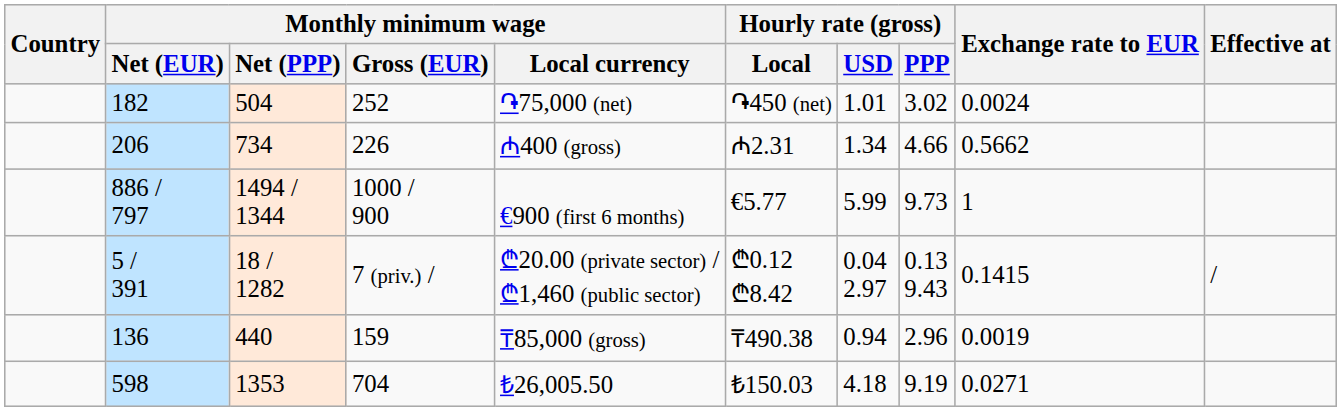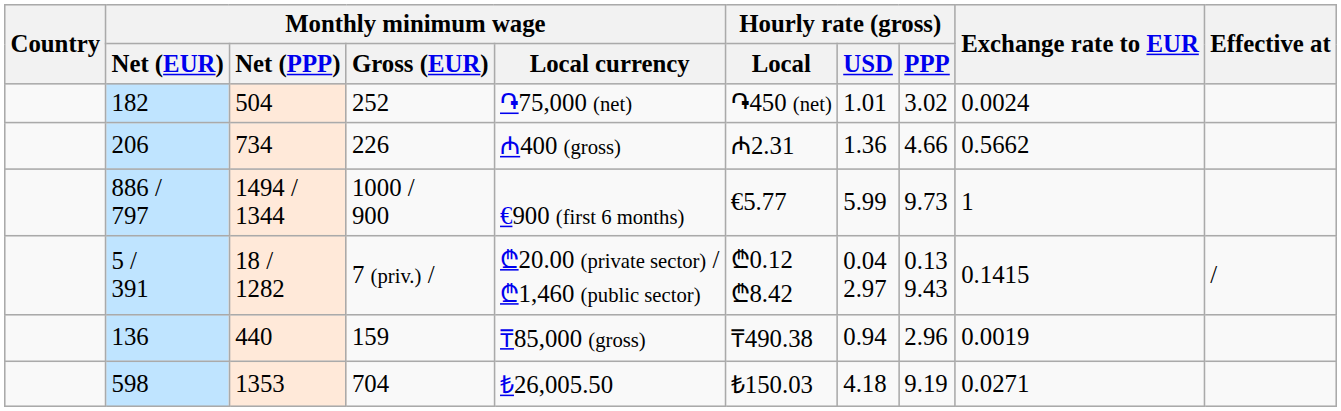206 | Hourly rate (gross) / USD: 1.34 -> 1.36
